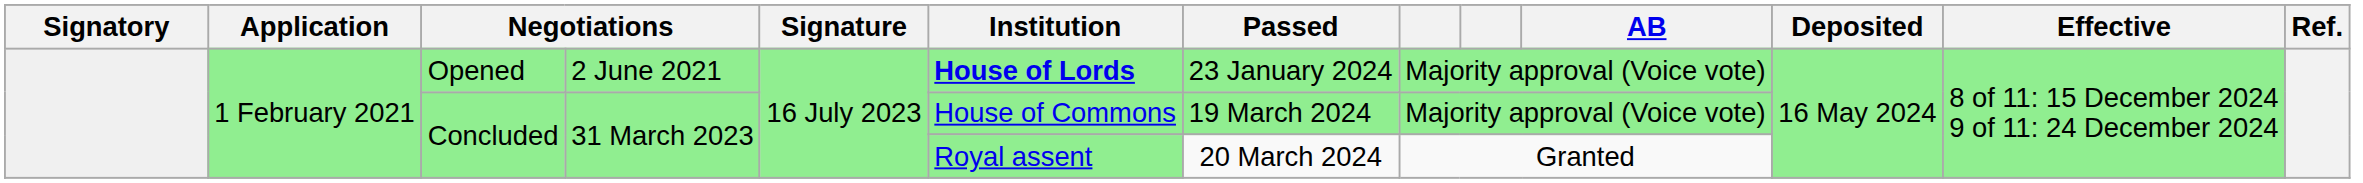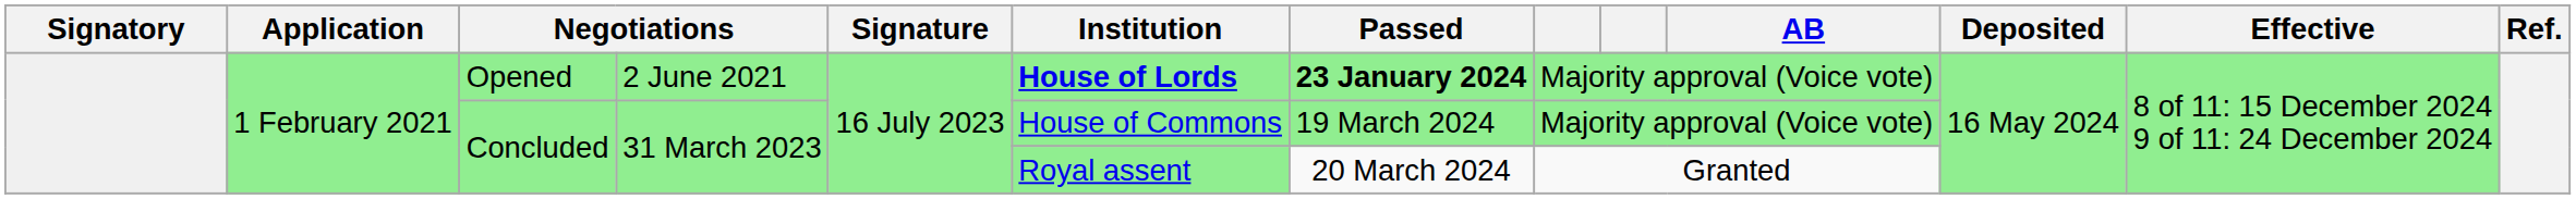Opened | Passed: normal -> bold
